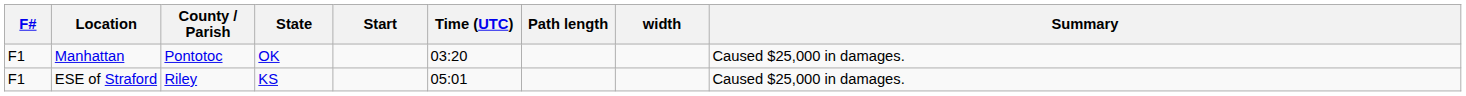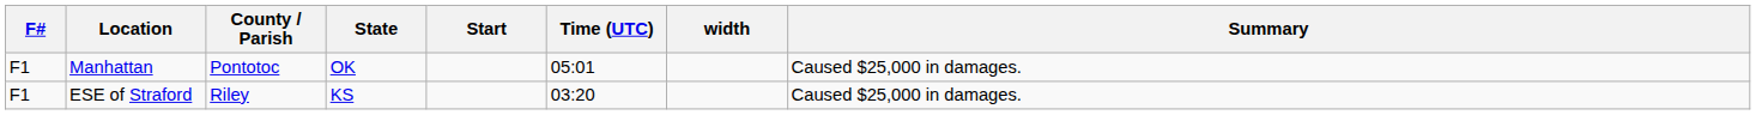- column: Path length
Manhattan | Time (UTC): 03:20 -> 05:01
ESE of Straford | Time (UTC): 05:01 -> 03:20
